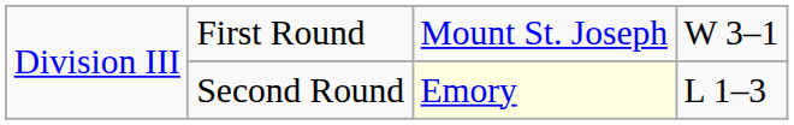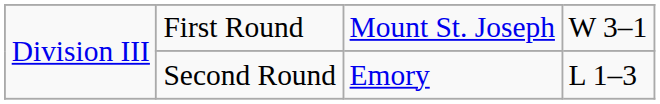Division III / Second Round | column 3: lightyellow background -> no background
